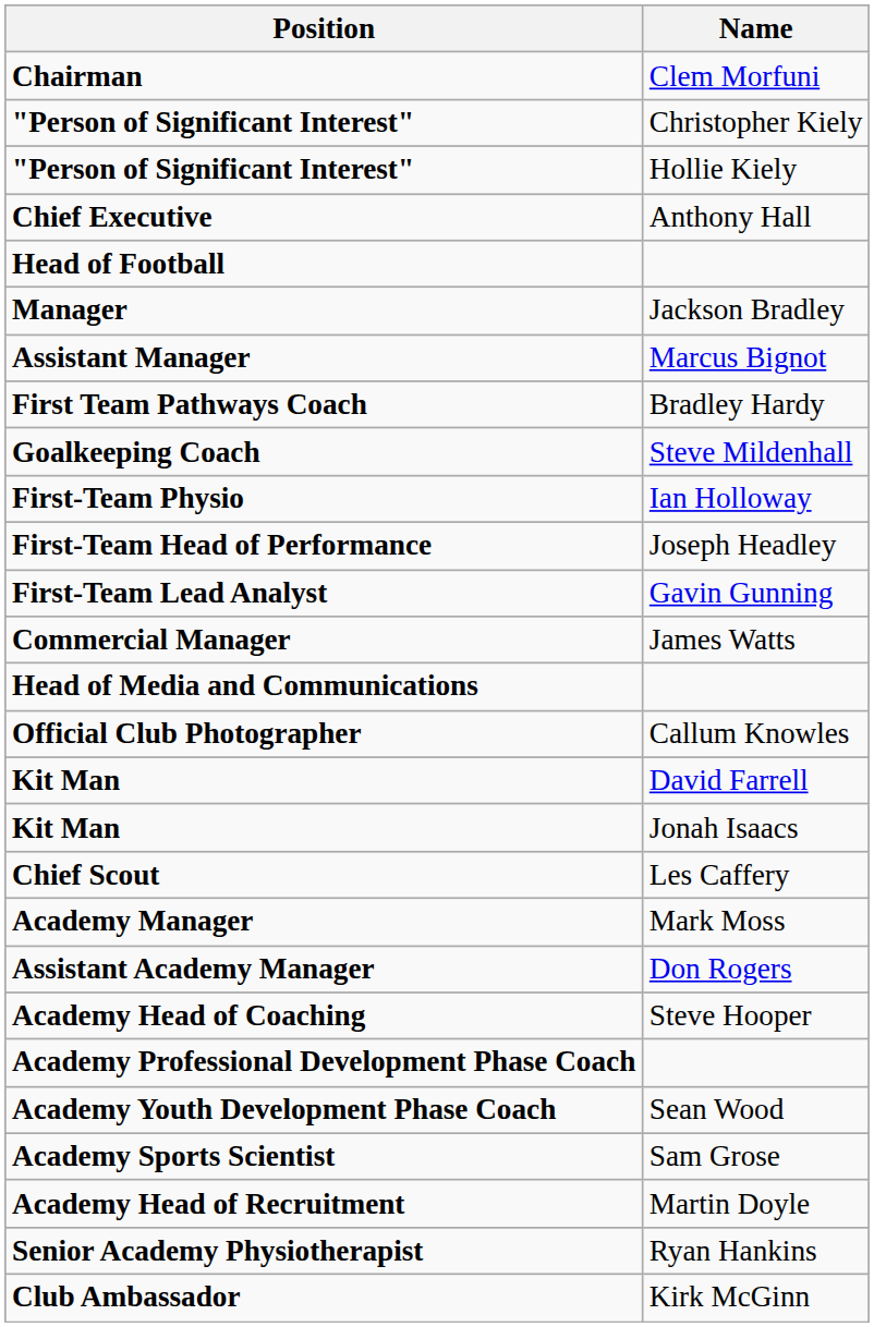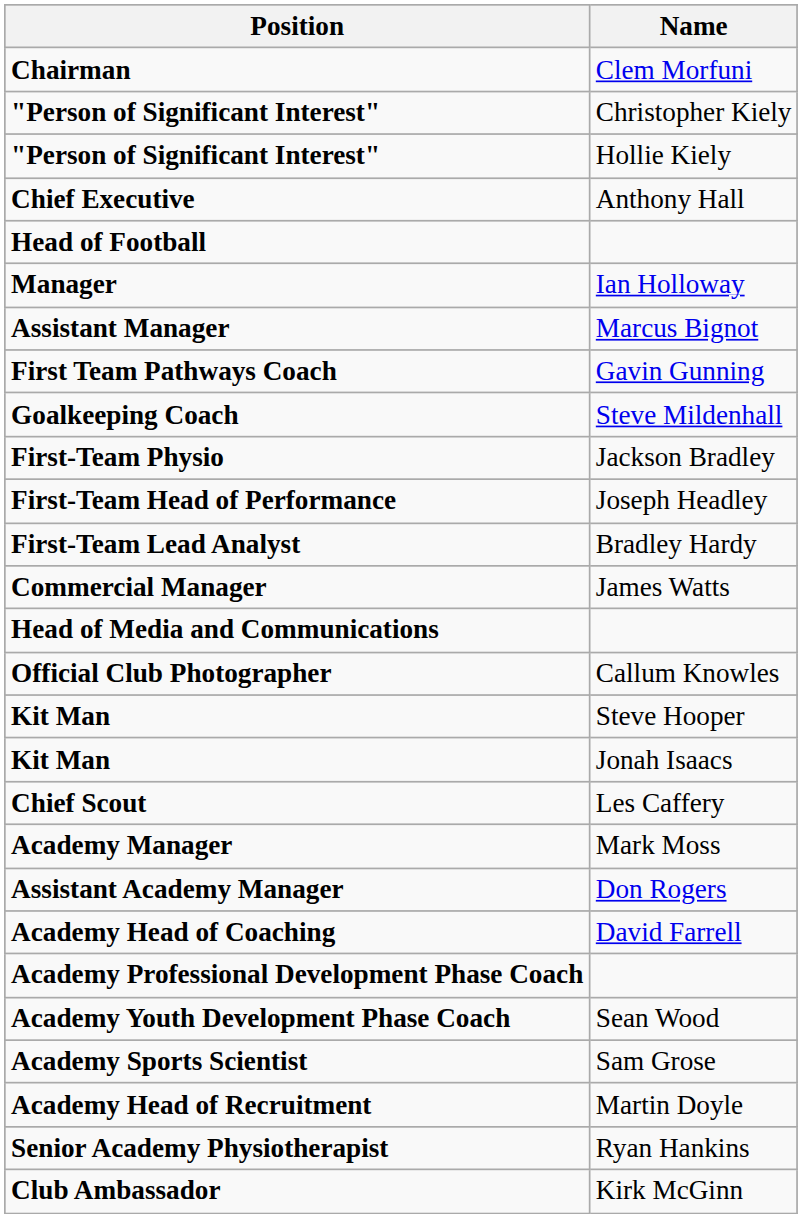row 7 | Name: Jackson Bradley -> Ian Holloway
row 9 | Name: Bradley Hardy -> Gavin Gunning
row 11 | Name: Ian Holloway -> Jackson Bradley
row 13 | Name: Gavin Gunning -> Bradley Hardy
row 17 | Name: David Farrell -> Steve Hooper
row 22 | Name: Steve Hooper -> David Farrell
